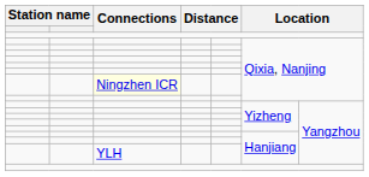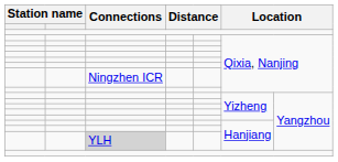Ningzhen ICR | Connections: lightyellow background -> no background
YLH | Connections: no background -> lightgrey background
